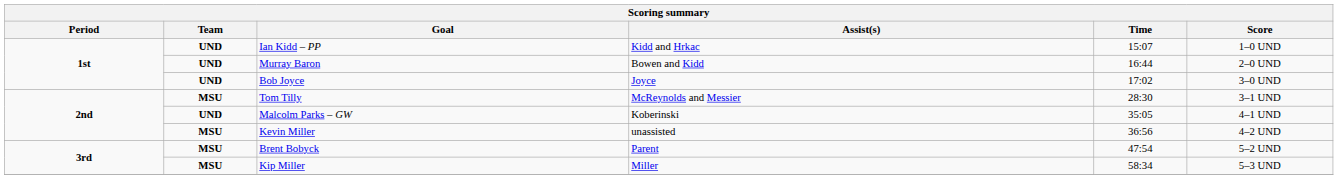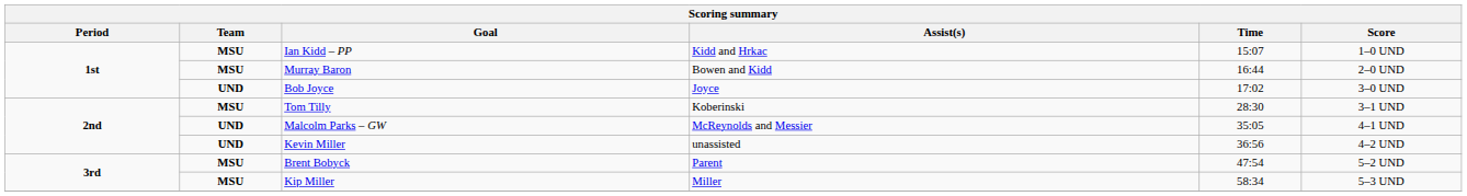Ian Kidd – PP | Team: UND -> MSU
Murray Baron | Team: UND -> MSU
Tom Tilly | Assist(s): McReynolds and Messier -> Koberinski
Malcolm Parks – GW | Assist(s): Koberinski -> McReynolds and Messier
Kevin Miller | Team: MSU -> UND
